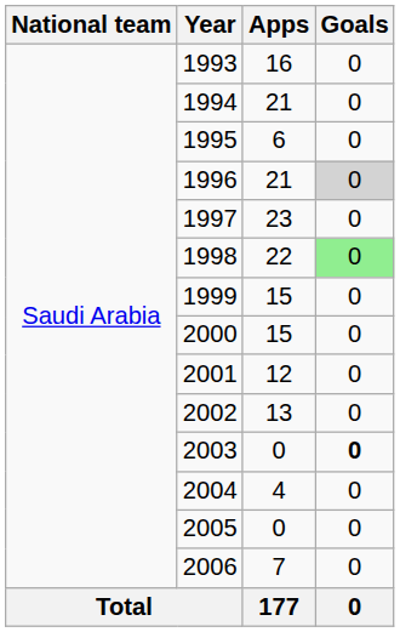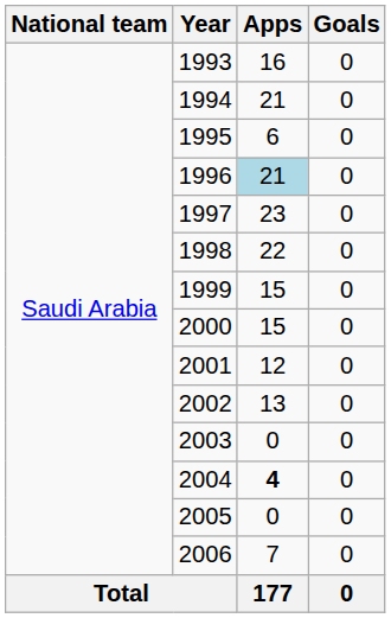1996 | Apps: no background -> lightblue background
1996 | Goals: lightgrey background -> no background
1998 | Goals: lightgreen background -> no background
2003 | Goals: bold -> normal
2004 | Apps: normal -> bold
